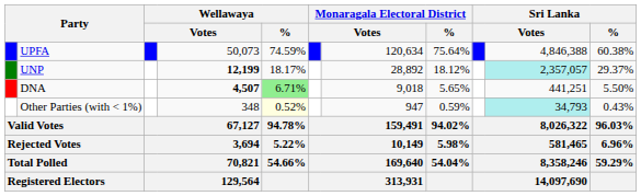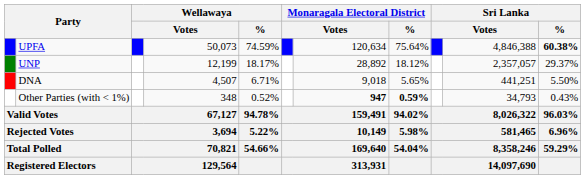UPFA | Sri Lanka / %: normal -> bold
UNP | column 4: bold -> normal
UNP | column 10: paleturquoise background -> no background
DNA | column 4: bold -> normal
DNA | Wellawaya / %: lightgreen background -> no background
Other Parties (with < 1%) | Wellawaya / %: lightyellow background -> no background
Other Parties (with < 1%) | column 7: normal -> bold
Other Parties (with < 1%) | Monaragala Electoral District / %: normal -> bold
Other Parties (with < 1%) | column 10: paleturquoise background -> no background
